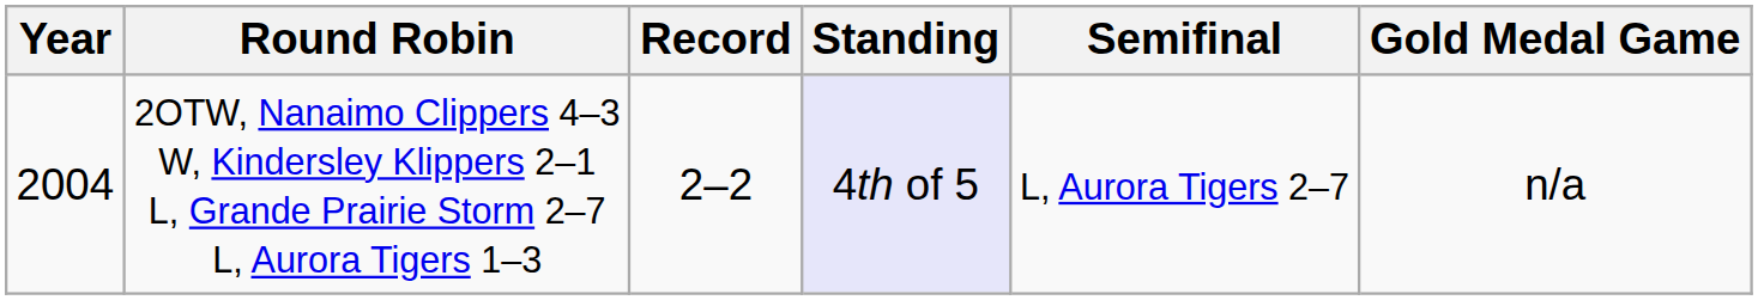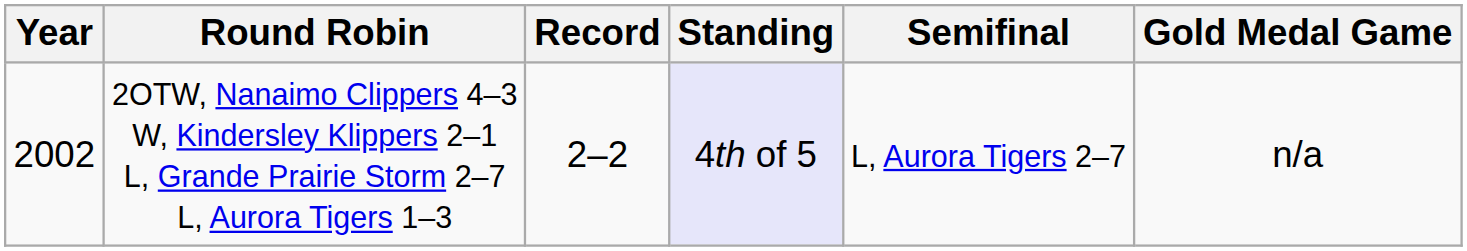row 2 | Year: 2004 -> 2002
